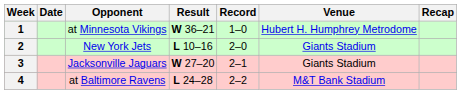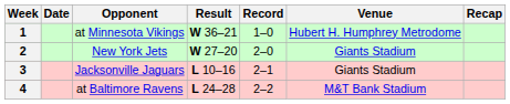2 | Result: L 10–16 -> W 27–20
3 | Result: W 27–20 -> L 10–16
